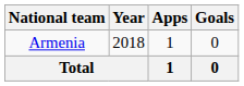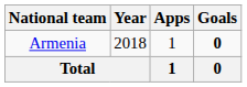Armenia | Goals: normal -> bold
